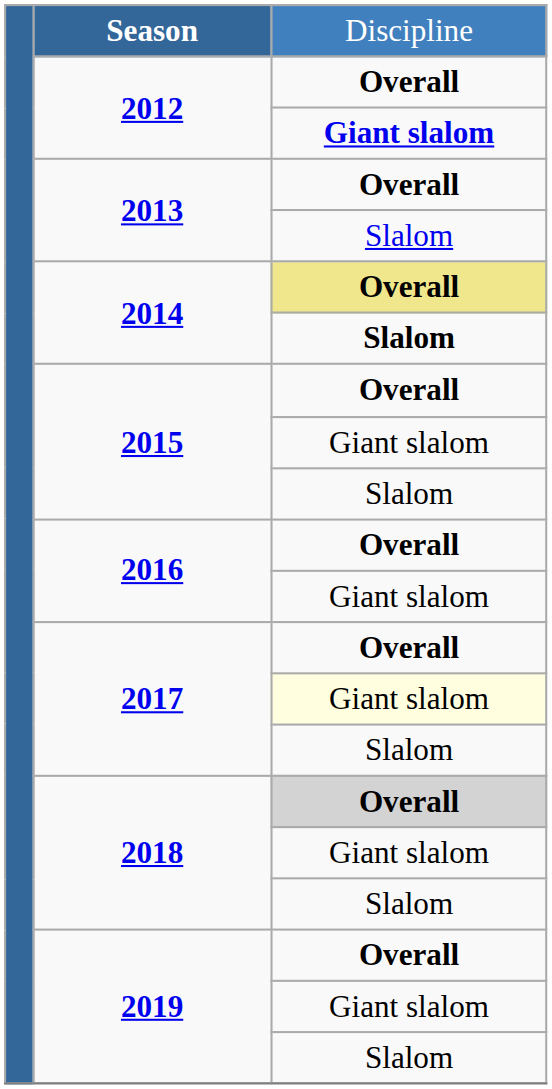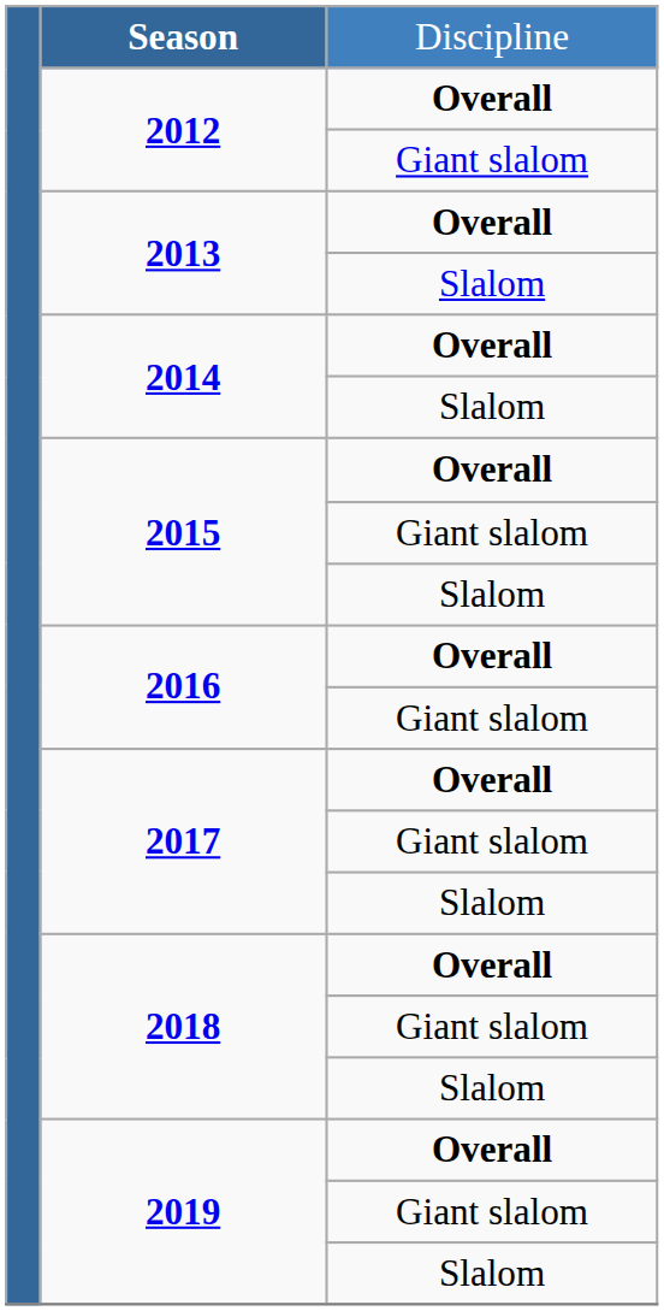2012 / Giant slalom | column 3: bold -> normal
2014 / Overall | column 3: khaki background -> no background
2014 / Slalom | column 3: bold -> normal
2017 / Giant slalom | column 3: lightyellow background -> no background
2018 / Overall | column 3: lightgrey background -> no background
